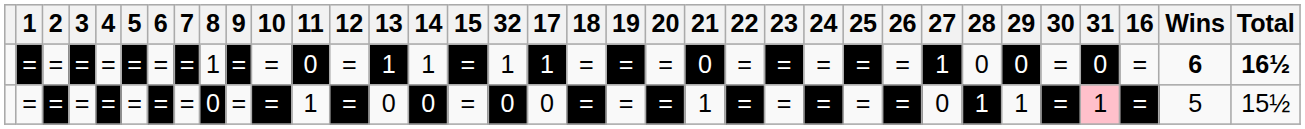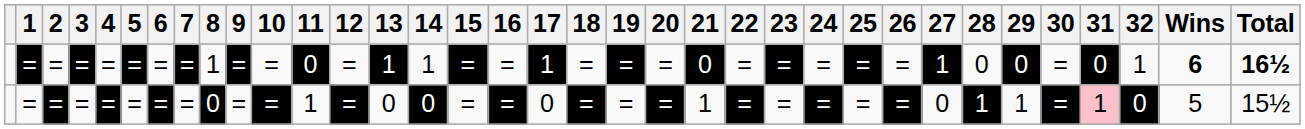columns swapped: 16 <-> 32
